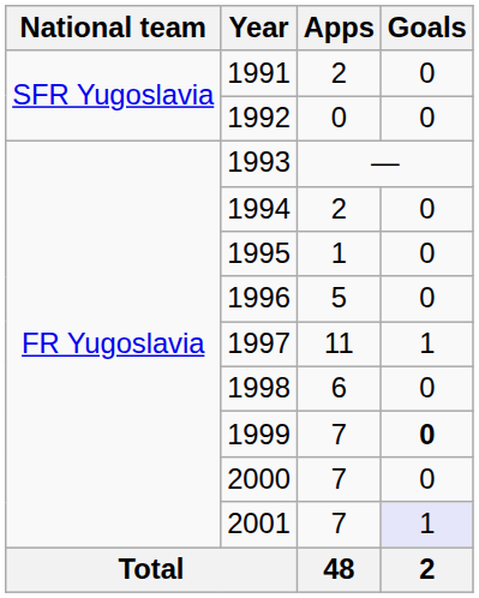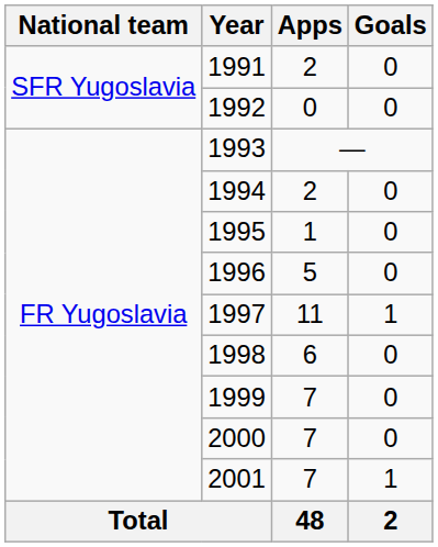1999 | Goals: bold -> normal
2001 | Goals: lavender background -> no background
